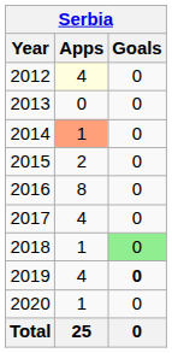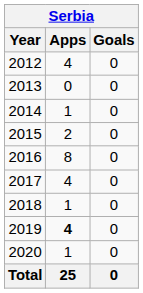2012 | Apps: lightyellow background -> no background
2014 | Apps: lightsalmon background -> no background
2018 | Goals: lightgreen background -> no background
2019 | Apps: normal -> bold
2019 | Goals: bold -> normal
